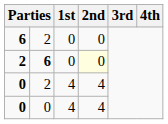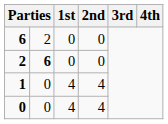row 3 | 2nd: lightyellow background -> no background
row 4 | column 1: 0 -> 1
row 4 | column 2: 2 -> 0
